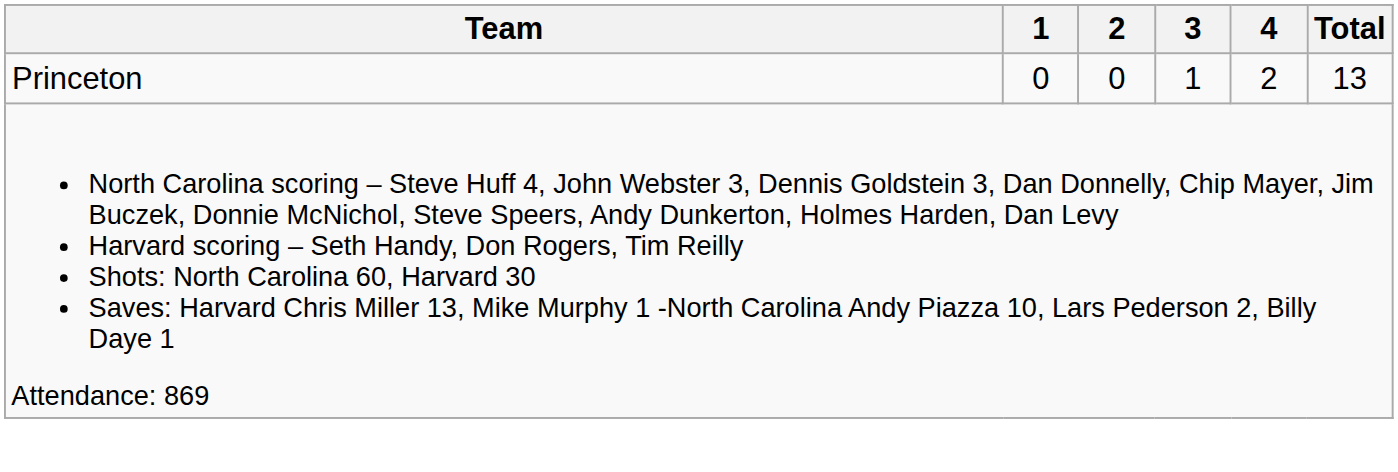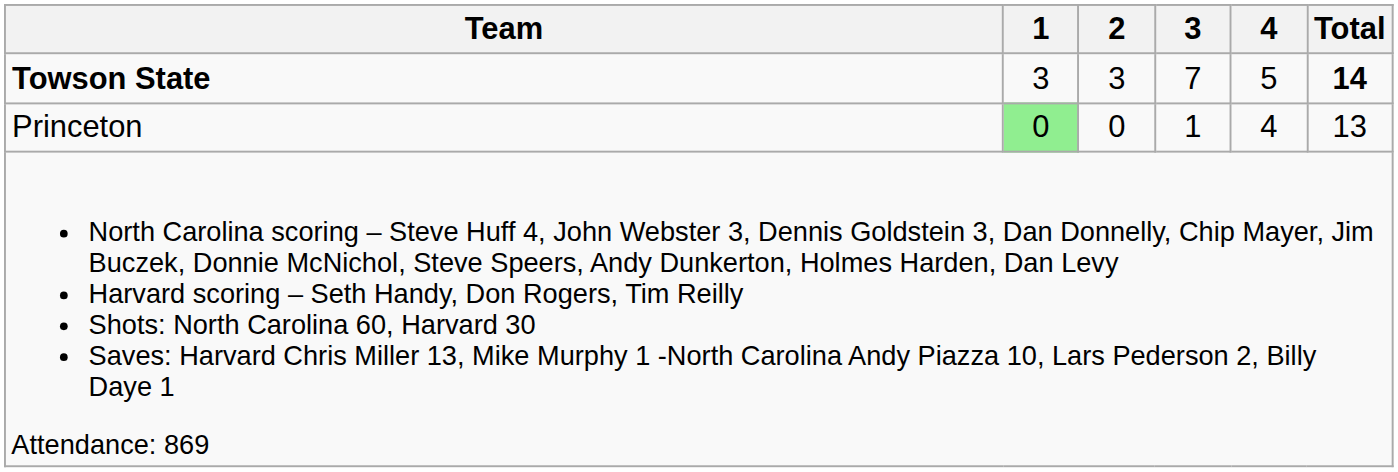+ row: Towson State | 3 | 3 | 7 | 5 | 14
Princeton | 1: no background -> lightgreen background
Princeton | 4: 2 -> 4
